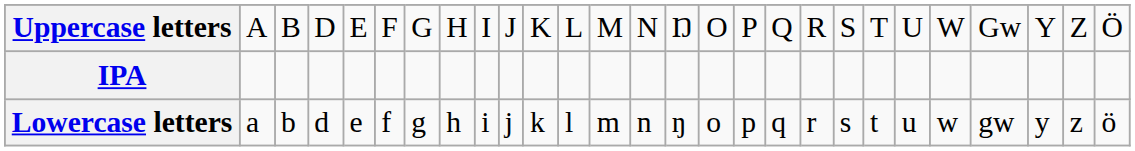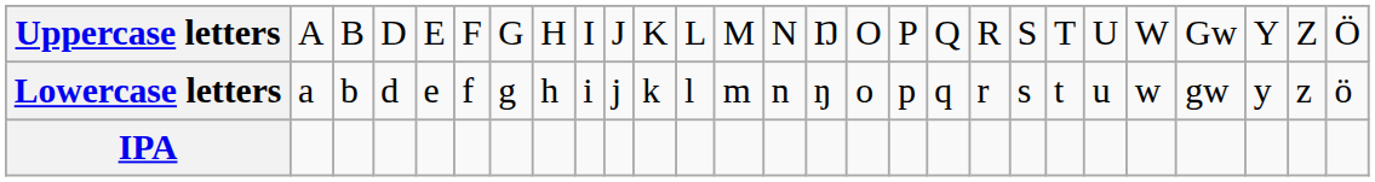rows swapped: Lowercase letters <-> IPA
